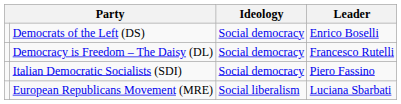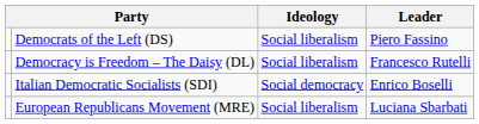Democrats of the Left (DS) | Ideology: Social democracy -> Social liberalism
Democrats of the Left (DS) | Leader: Enrico Boselli -> Piero Fassino
Democracy is Freedom – The Daisy (DL) | Ideology: Social democracy -> Social liberalism
Italian Democratic Socialists (SDI) | Leader: Piero Fassino -> Enrico Boselli
